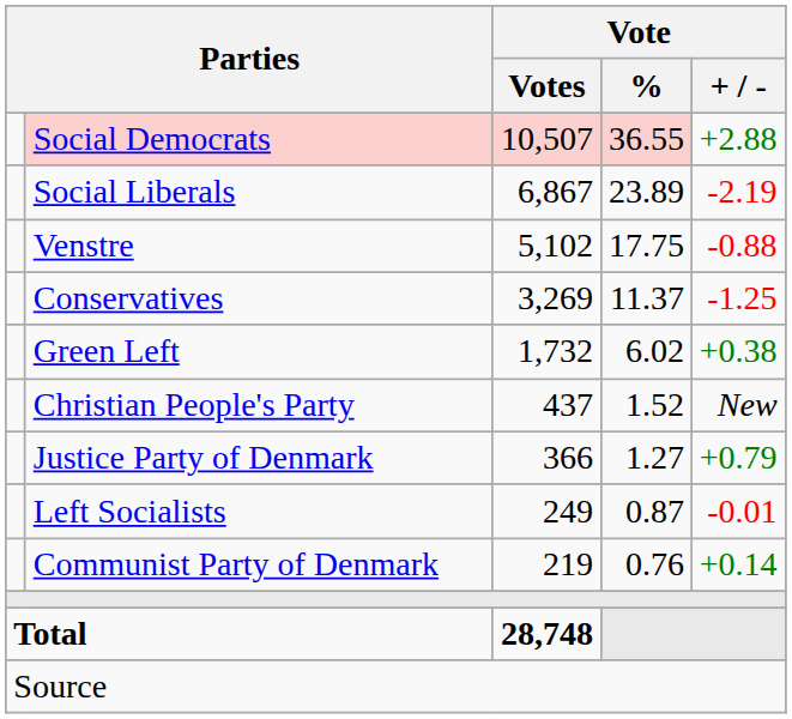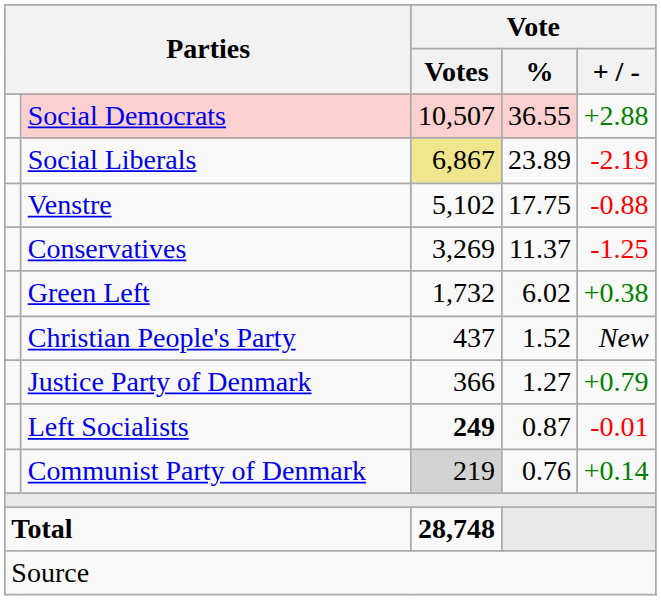Social Liberals | Vote / Votes: no background -> khaki background
Left Socialists | Vote / Votes: normal -> bold
Communist Party of Denmark | Vote / Votes: no background -> lightgrey background
